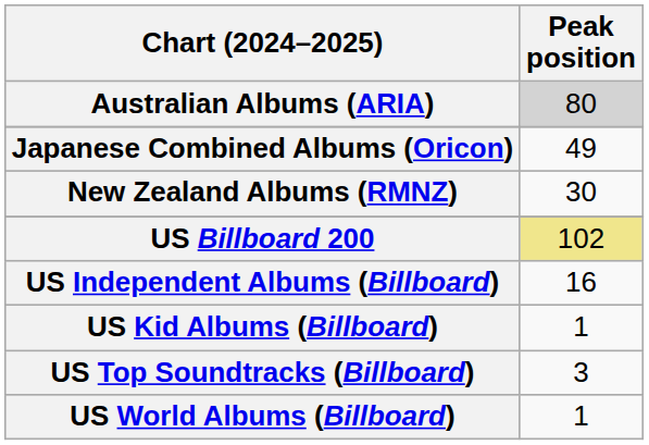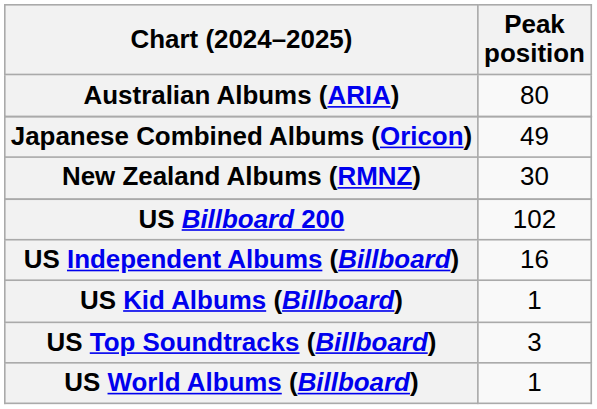Australian Albums (ARIA) | Peak position: lightgrey background -> no background
US Billboard 200 | Peak position: khaki background -> no background
